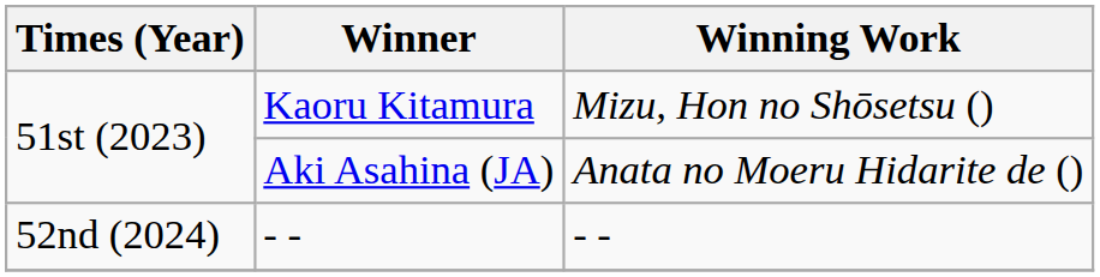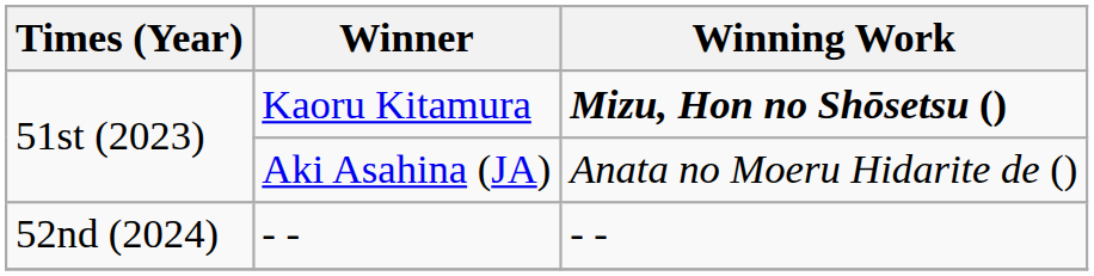Kaoru Kitamura | Winning Work: normal -> bold
